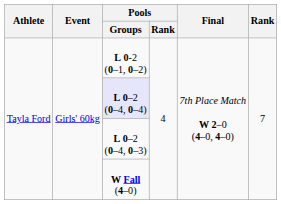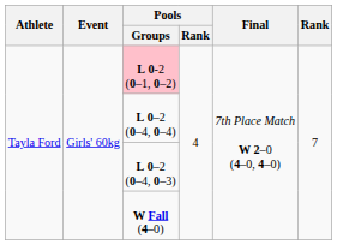L 0-2 (0–1, 0–2) | Pools / Groups: no background -> pink background
L 0–2 (0–4, 0–4) | Pools / Groups: lavender background -> no background
